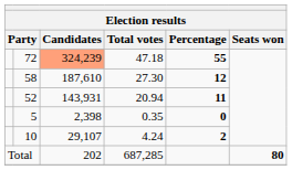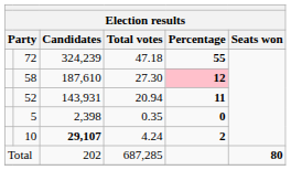72 | Candidates: lightsalmon background -> no background
58 | Percentage: no background -> pink background
10 | Candidates: normal -> bold
